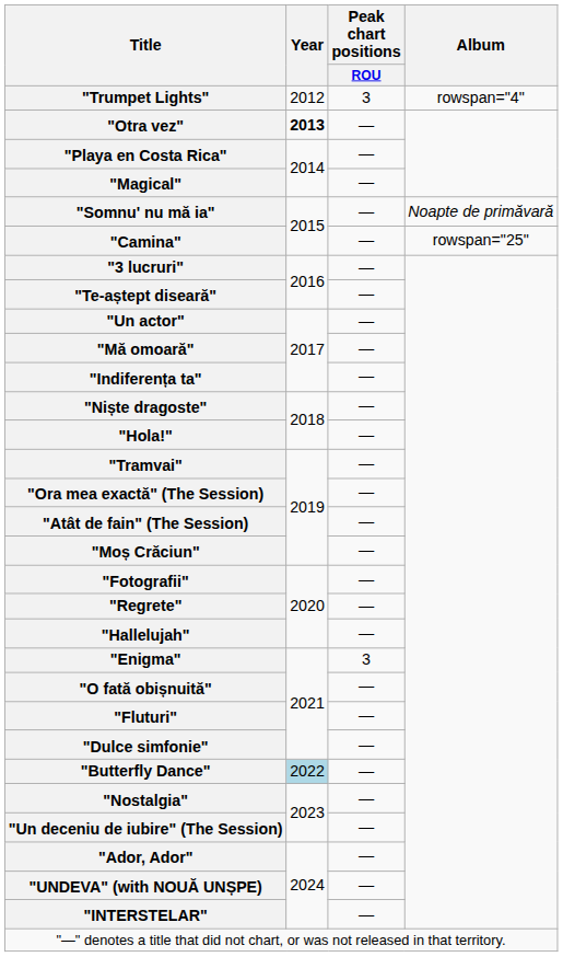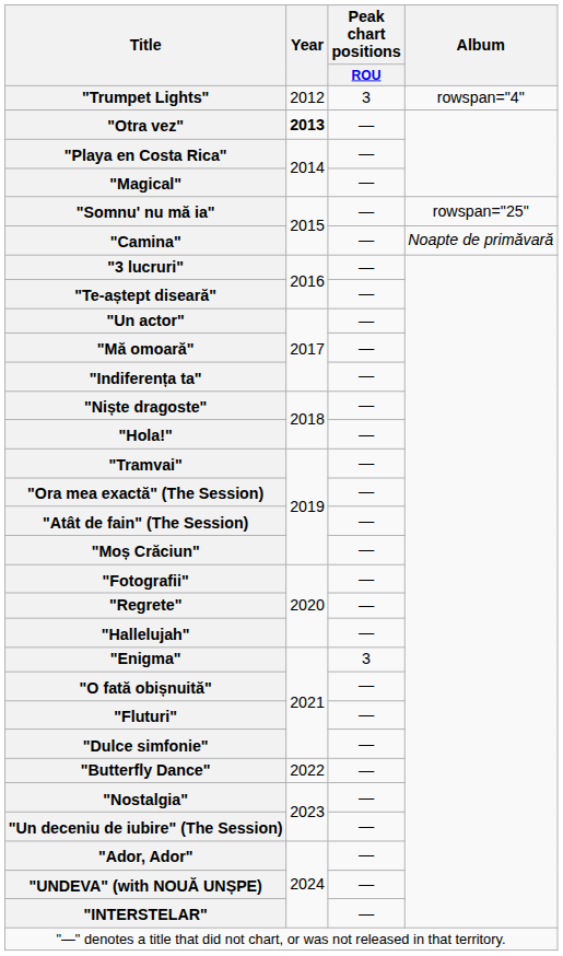"Somnu' nu mă ia" | Album: Noapte de primăvară -> rowspan="25"
"Camina" | Album: rowspan="25" -> Noapte de primăvară
"Butterfly Dance" | Year: lightblue background -> no background
